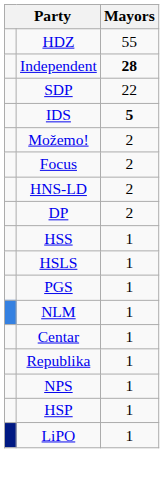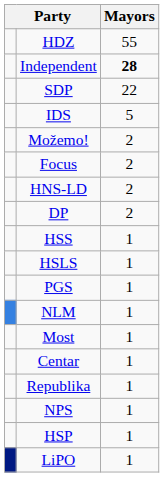IDS | Mayors: bold -> normal
+ row: Most | 1
